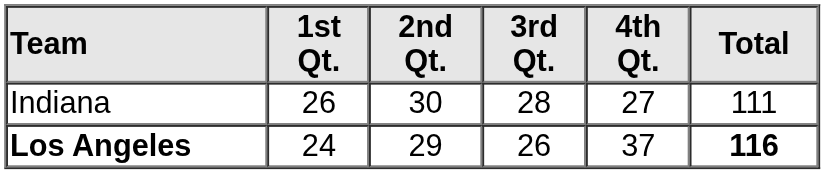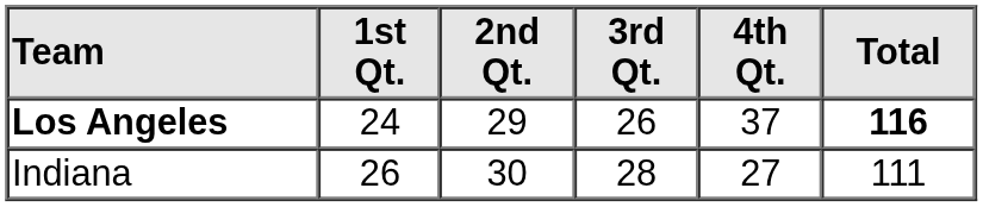rows swapped: Indiana <-> Los Angeles
